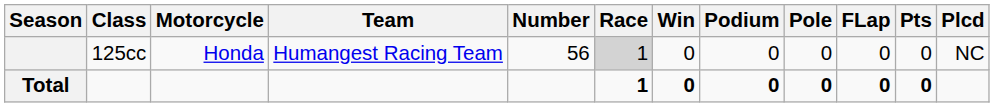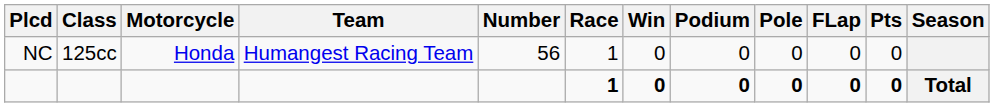columns swapped: Season <-> Plcd
row 2 | Race: lightgrey background -> no background
